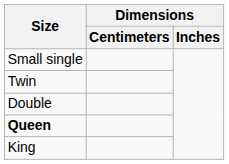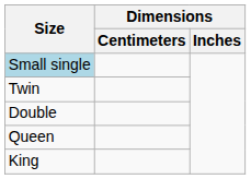Small single | Size: no background -> lightblue background
Queen | Size: bold -> normal
